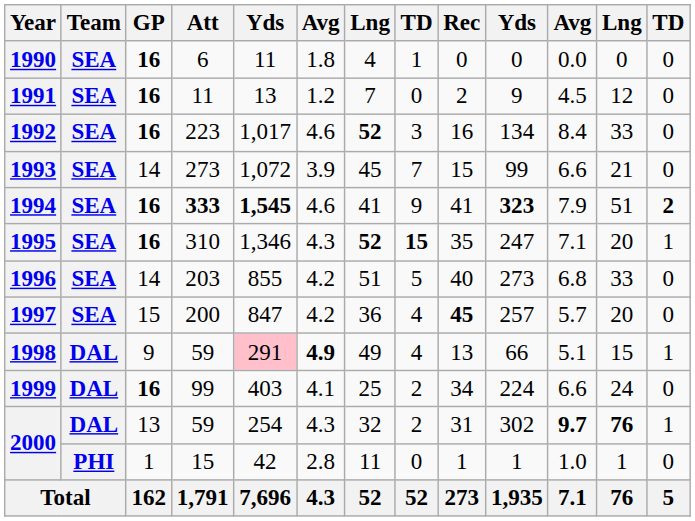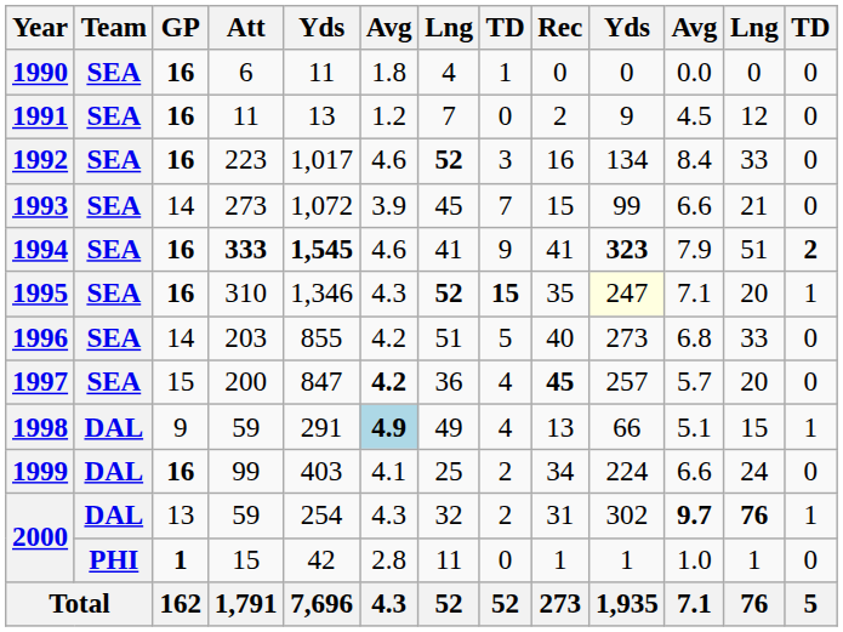1995 | column 10: no background -> lightyellow background
1997 | column 6: normal -> bold
1998 | column 5: pink background -> no background
1998 | column 6: no background -> lightblue background
2000 / 15 | GP: normal -> bold
